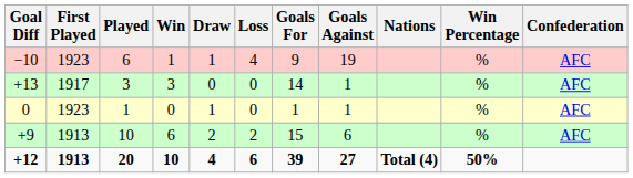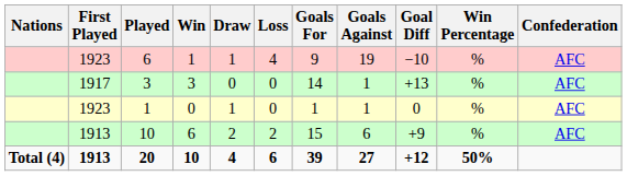columns swapped: Nations <-> Goal Diff
